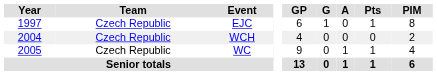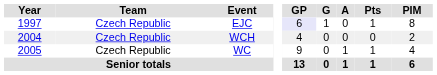EJC | GP: no background -> lavender background
